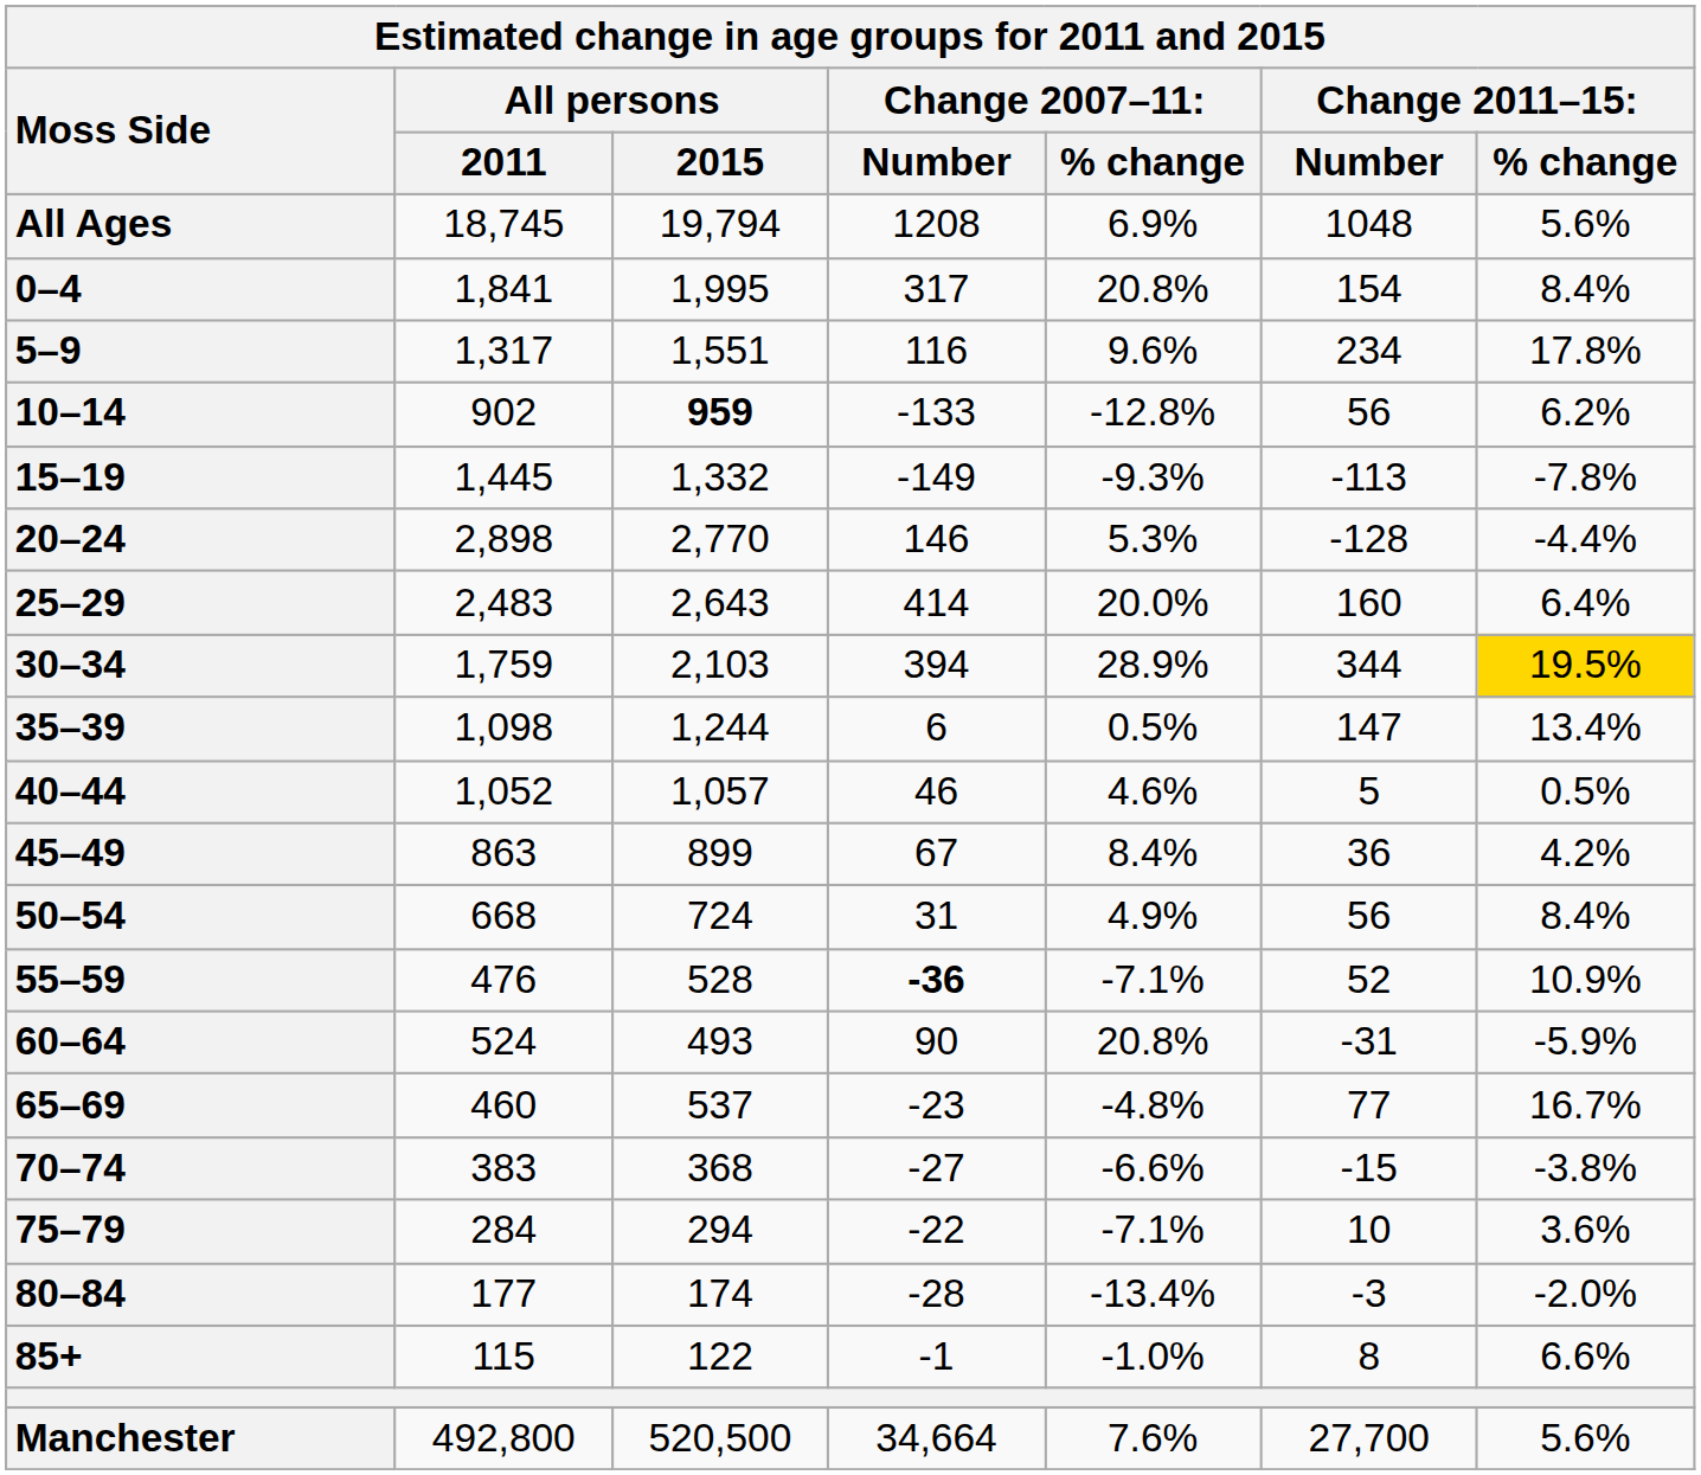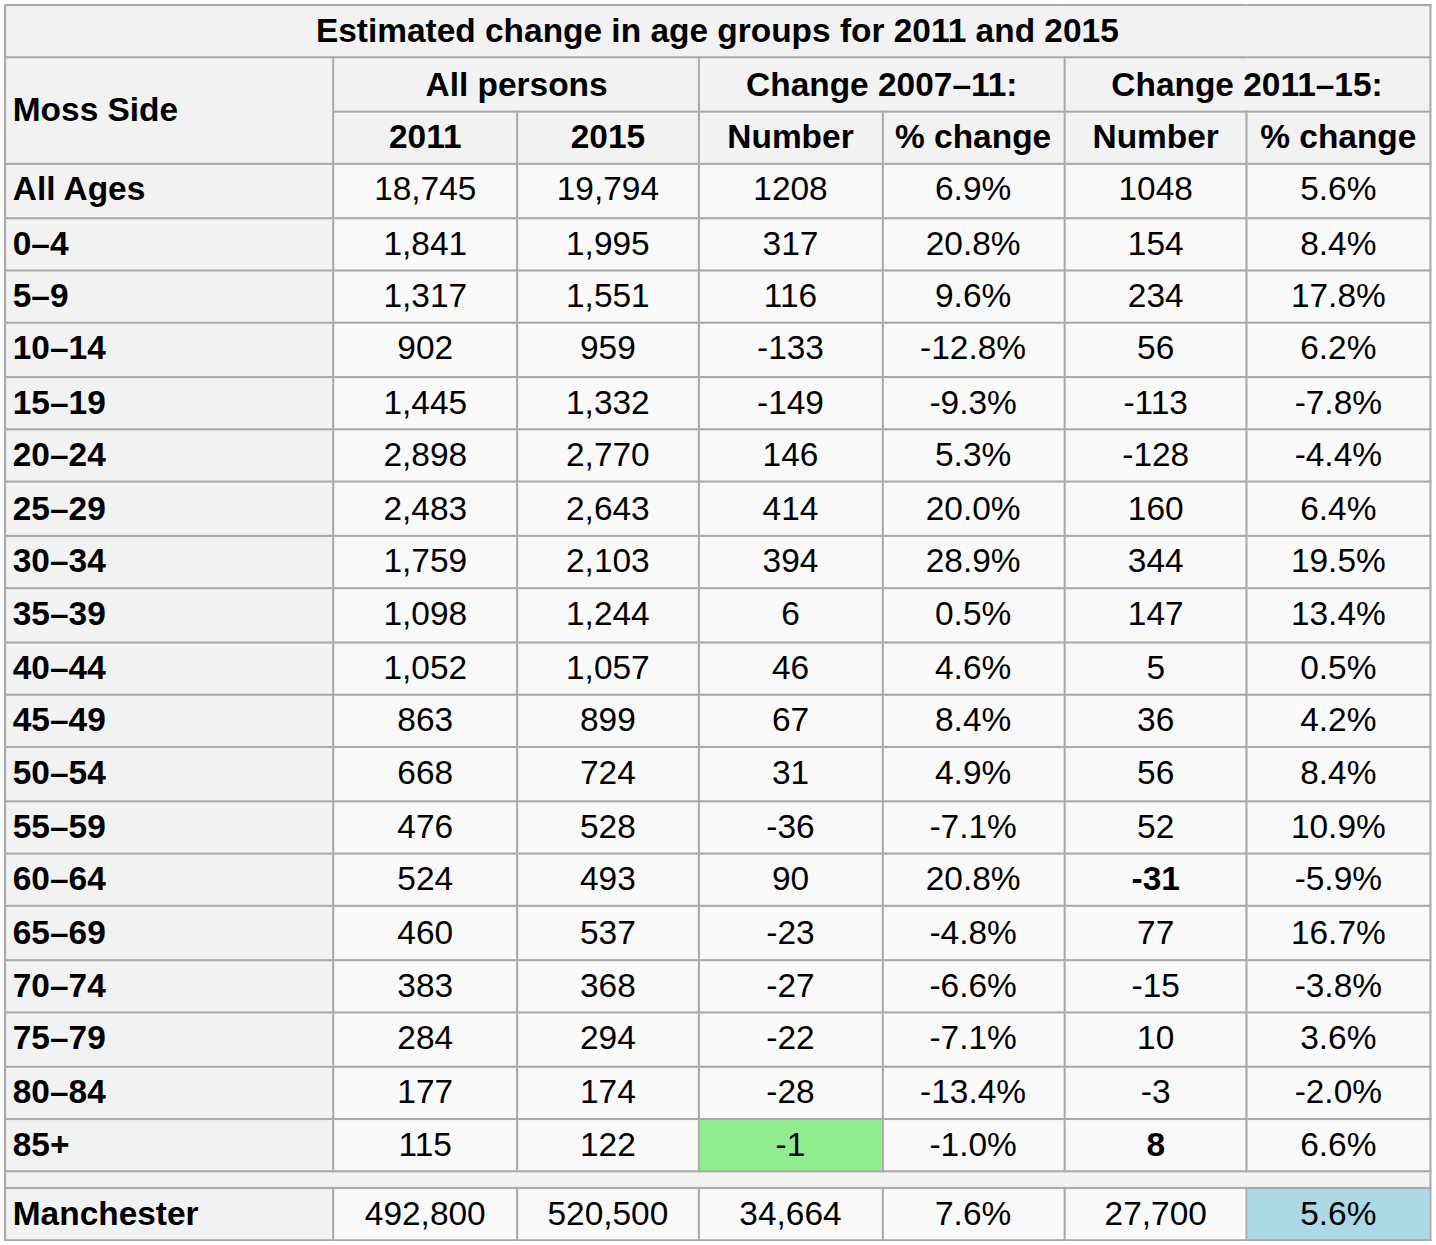10–14 | All persons / 2015: bold -> normal
30–34 | column 7: gold background -> no background
55–59 | column 4: bold -> normal
60–64 | column 6: normal -> bold
85+ | column 4: no background -> lightgreen background
85+ | column 6: normal -> bold
Manchester | column 7: no background -> lightblue background
